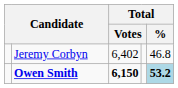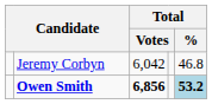Jeremy Corbyn | column 3: 6,402 -> 6,042
Owen Smith | column 3: 6,150 -> 6,856
